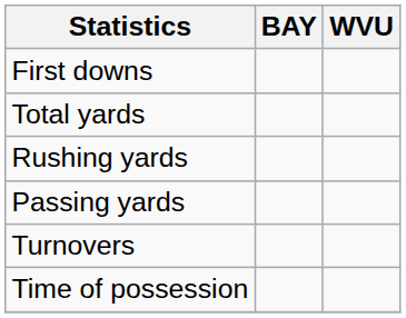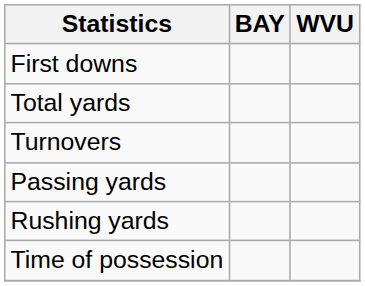rows swapped: Rushing yards <-> Turnovers
